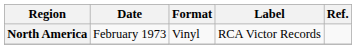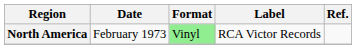North America | Format: no background -> lightgreen background
